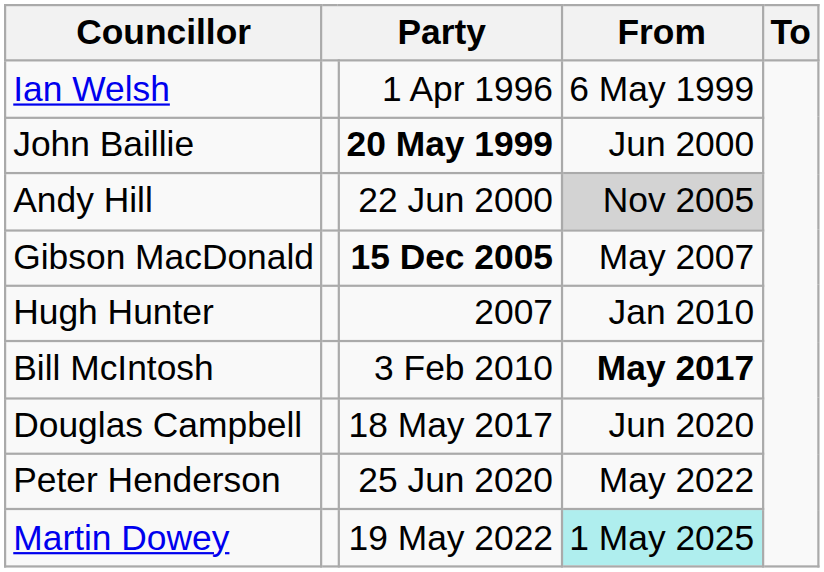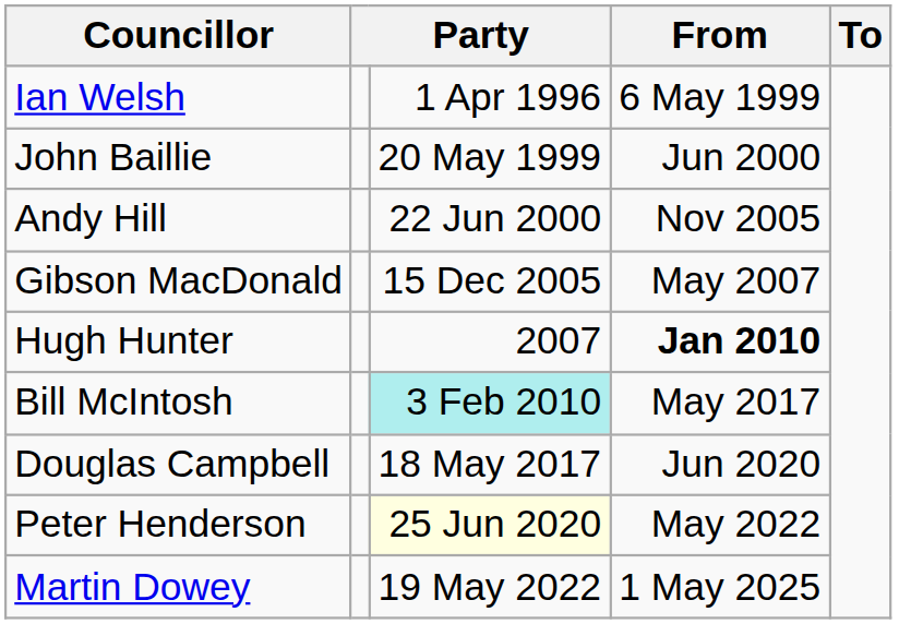John Baillie | column 3: bold -> normal
Andy Hill | From: lightgrey background -> no background
Gibson MacDonald | column 3: bold -> normal
Hugh Hunter | From: normal -> bold
Bill McIntosh | column 3: no background -> paleturquoise background
Bill McIntosh | From: bold -> normal
Peter Henderson | column 3: no background -> lightyellow background
Martin Dowey | From: paleturquoise background -> no background
